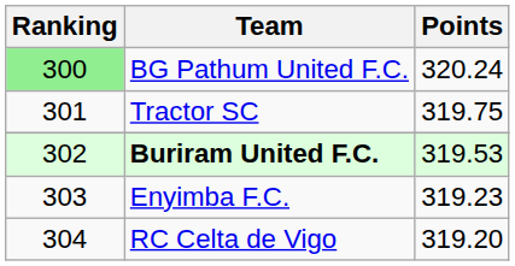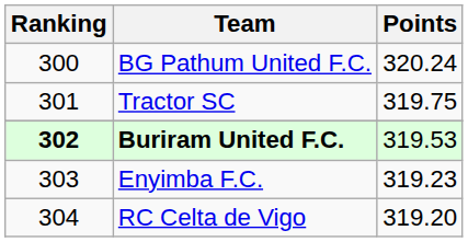BG Pathum United F.C. | Ranking: lightgreen background -> no background
Buriram United F.C. | Ranking: normal -> bold
